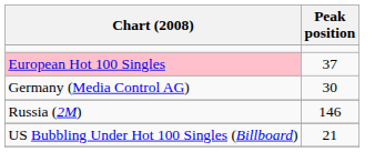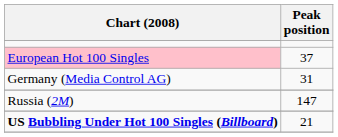row 4 | Peak position: 30 -> 31
row 5 | Peak position: 146 -> 147
row 6 | Chart (2008): normal -> bold
